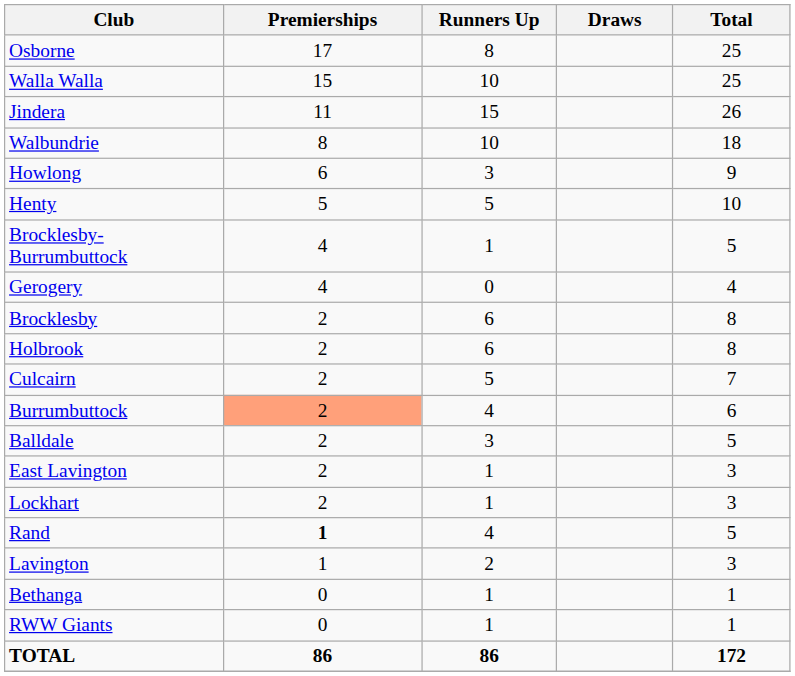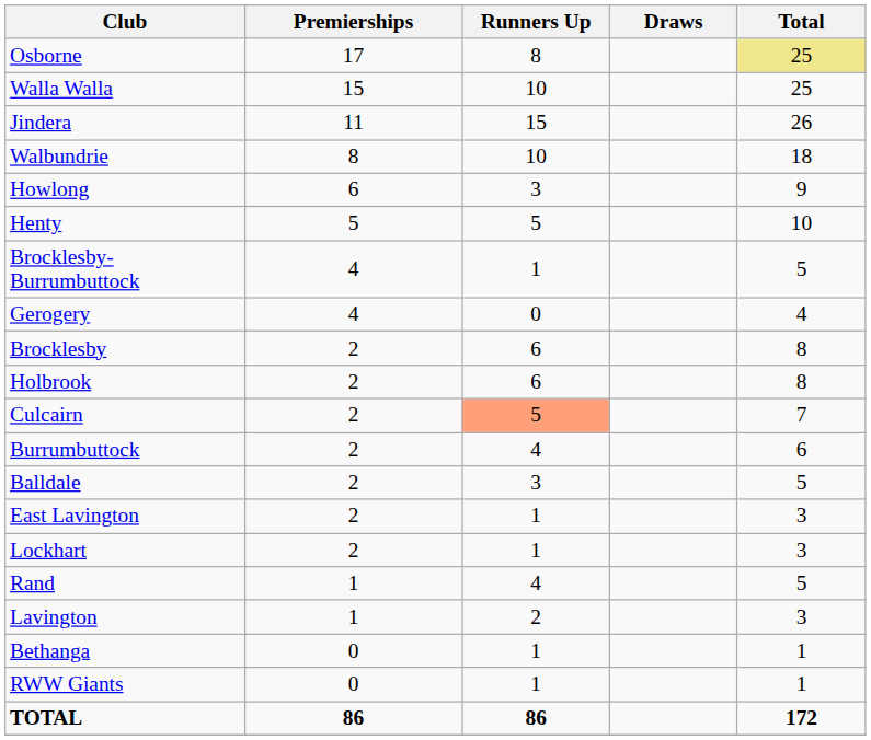Osborne | Total: no background -> khaki background
Culcairn | Runners Up: no background -> lightsalmon background
Burrumbuttock | Premierships: lightsalmon background -> no background
Rand | Premierships: bold -> normal
